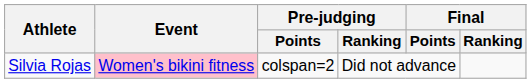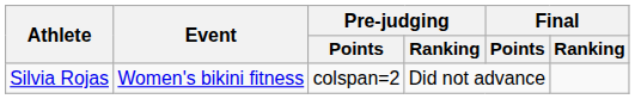Silvia Rojas | Event: pink background -> no background
